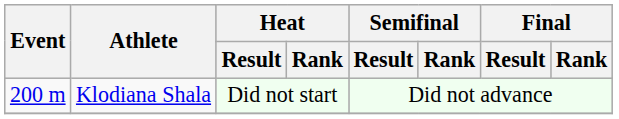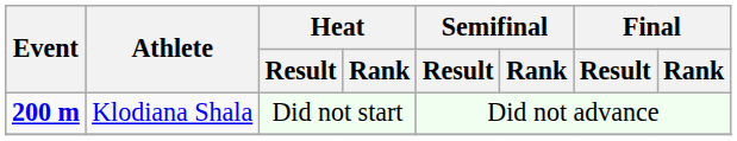Klodiana Shala | Event: normal -> bold
